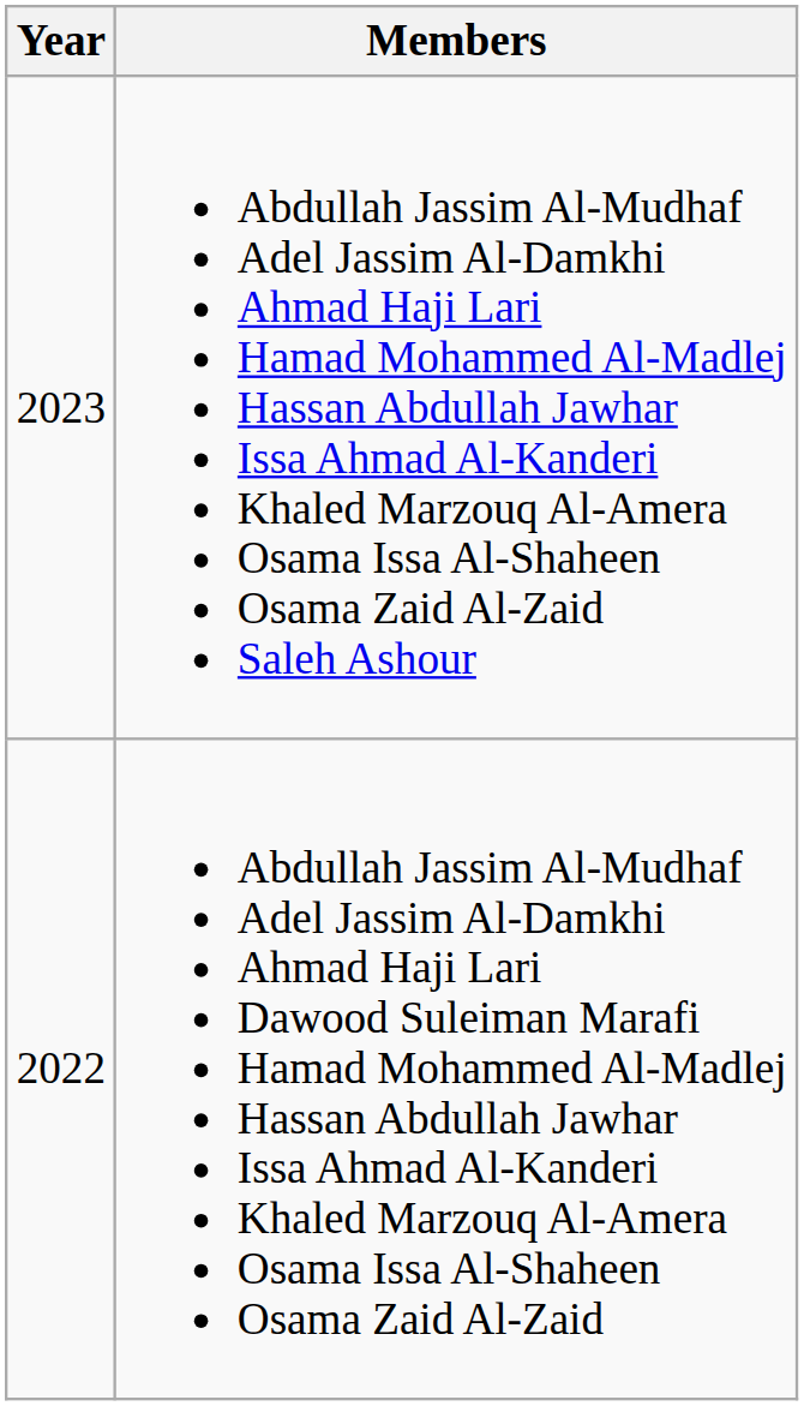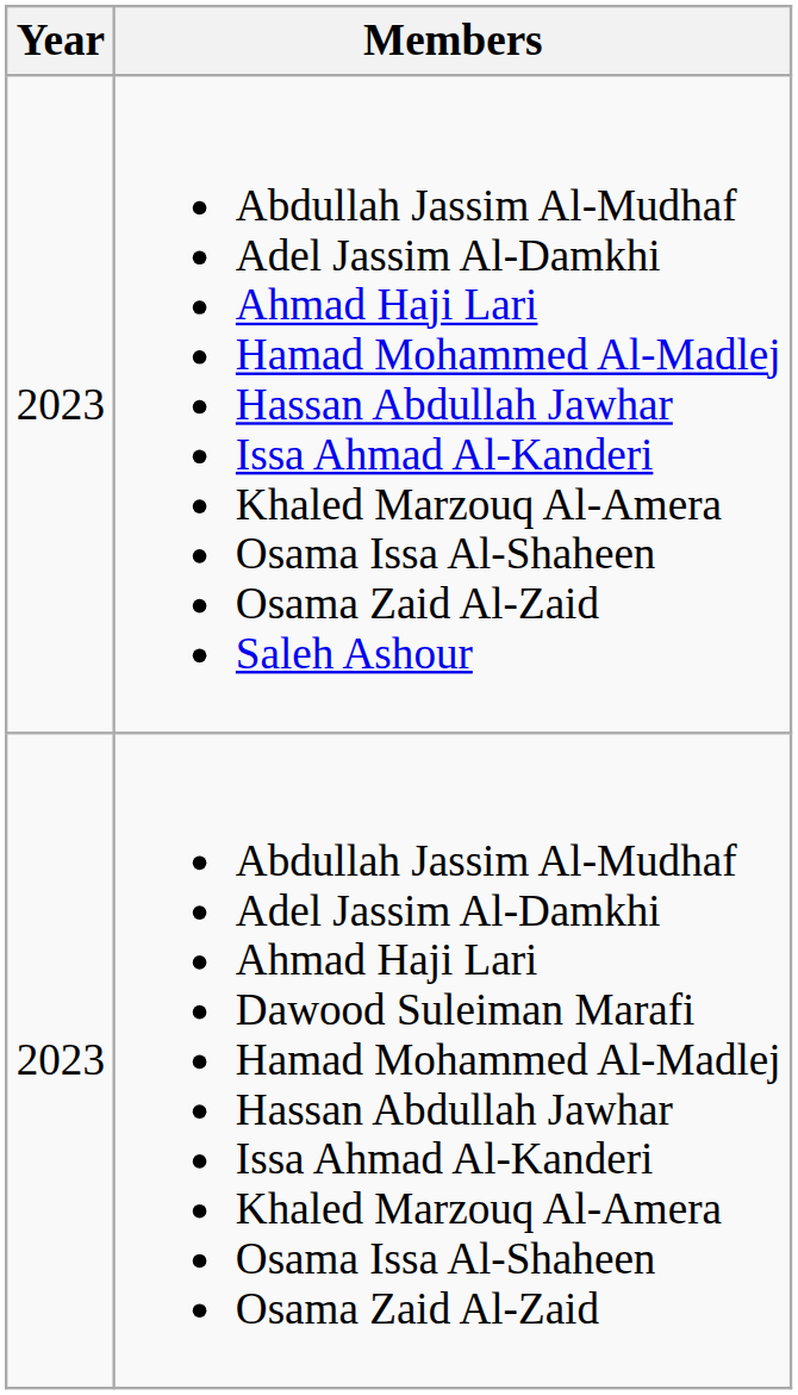row 3 | Year: 2022 -> 2023
